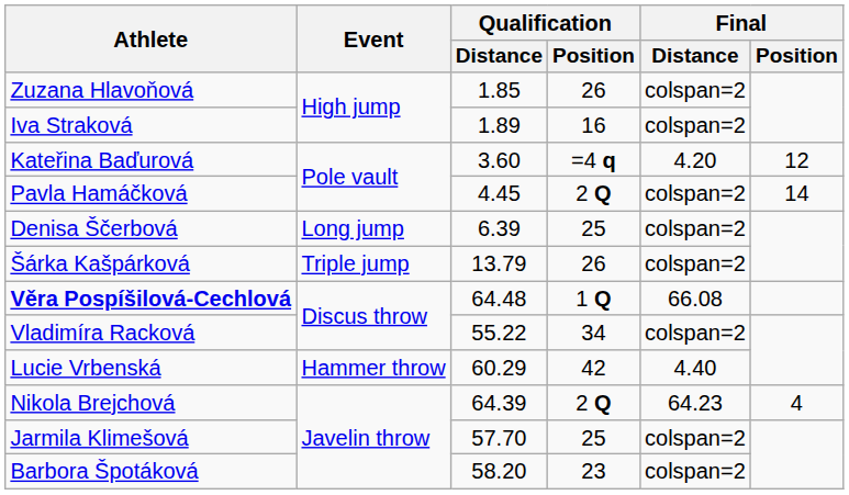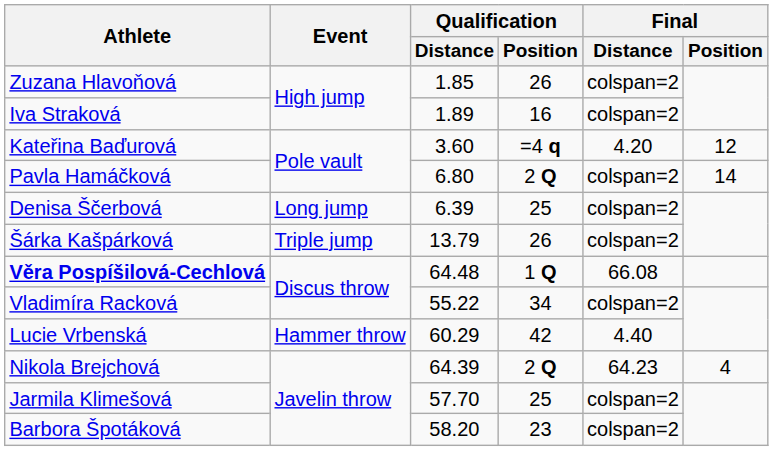Pavla Hamáčková | Qualification / Distance: 4.45 -> 6.80
